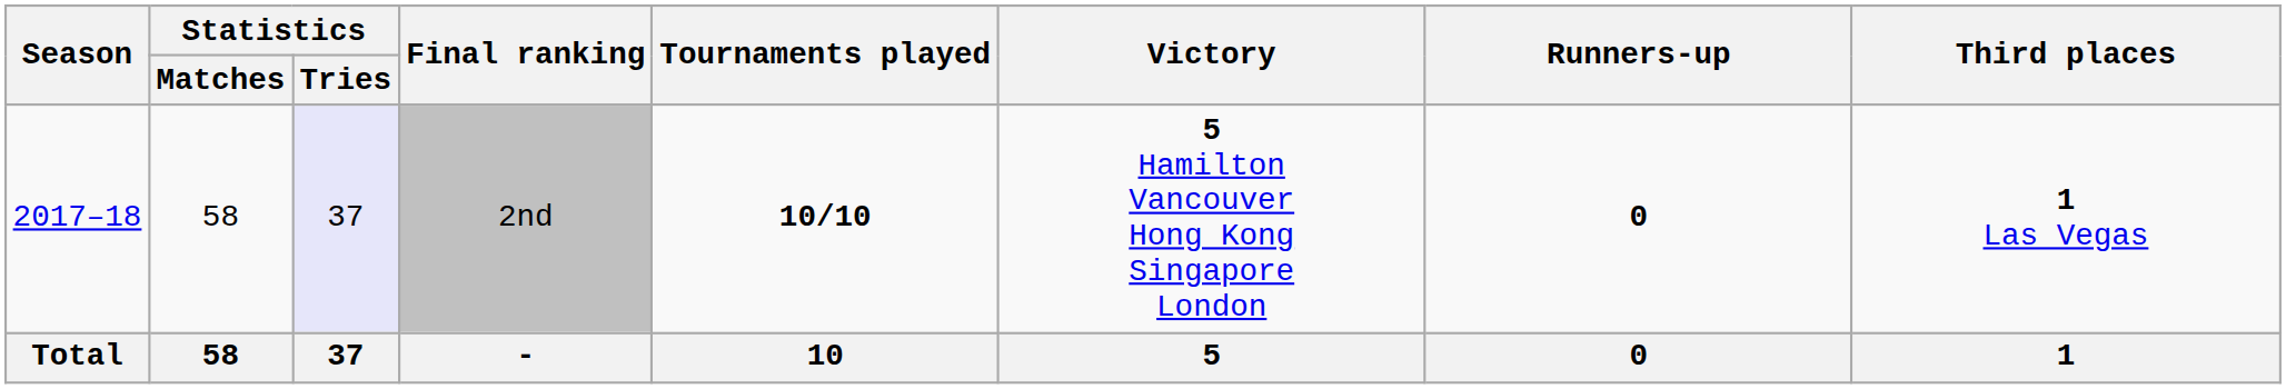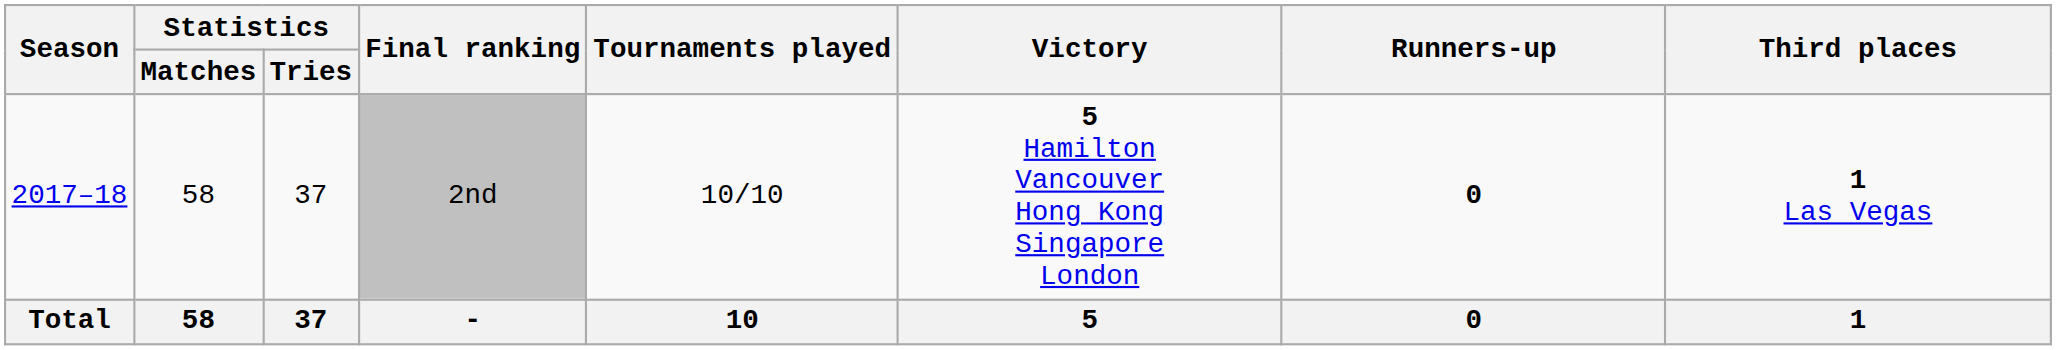2nd | Statistics / Tries: lavender background -> no background
2nd | Tournaments played: bold -> normal
